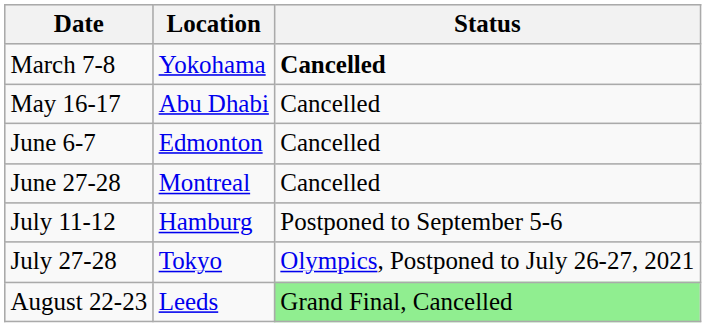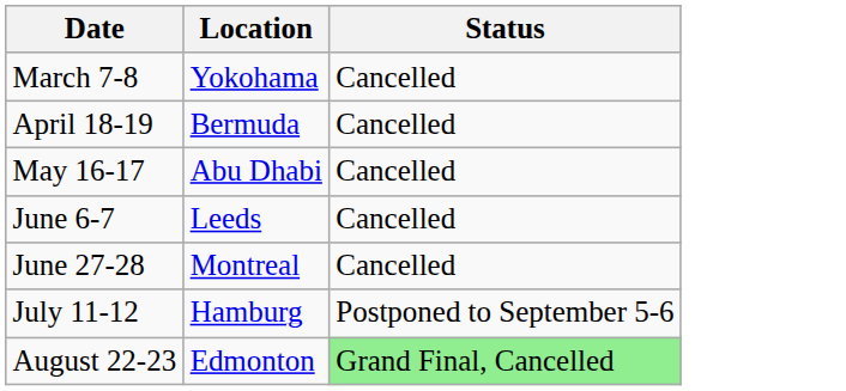March 7-8 | Status: bold -> normal
+ row: April 18-19 | Bermuda | Cancelled
June 6-7 | Location: Edmonton -> Leeds
- row: July 27-28 | Tokyo | Olympics, Postponed to July 26-27, 2021
August 22-23 | Location: Leeds -> Edmonton
